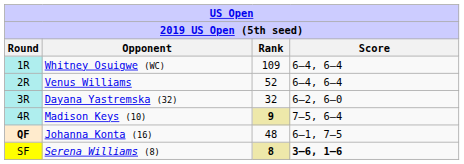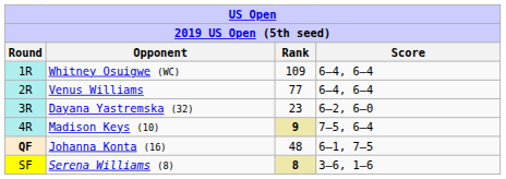Venus Williams | Rank: 52 -> 77
Dayana Yastremska (32) | Rank: 32 -> 23
Serena Williams (8) | Score: bold -> normal
